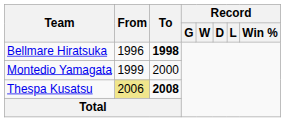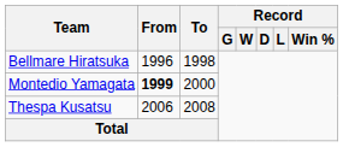Bellmare Hiratsuka | To: bold -> normal
Montedio Yamagata | From: normal -> bold
Thespa Kusatsu | From: khaki background -> no background
Thespa Kusatsu | To: bold -> normal
